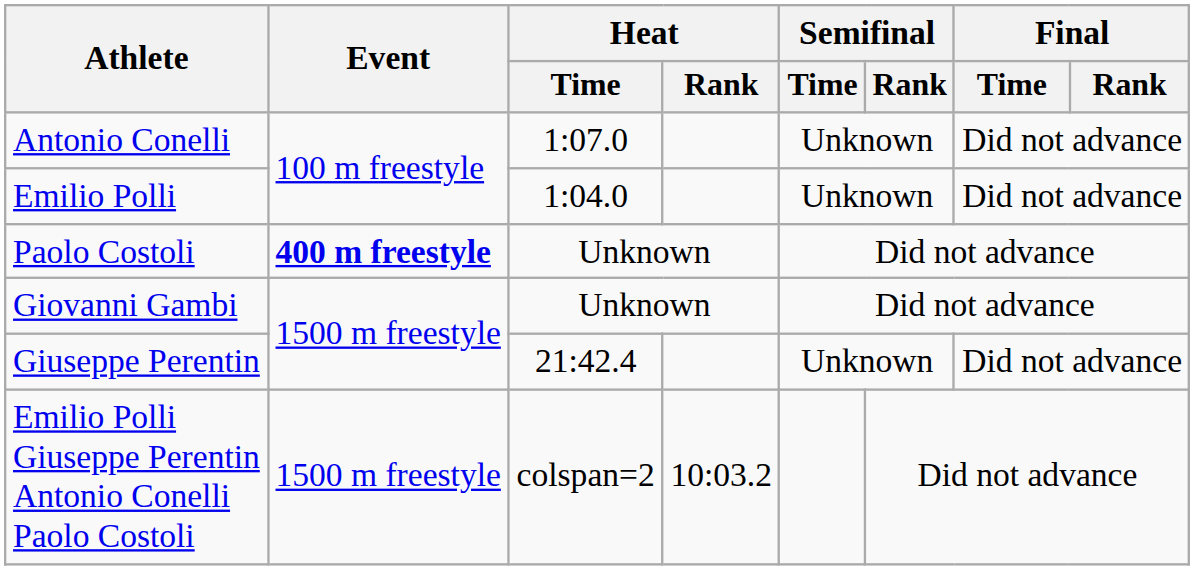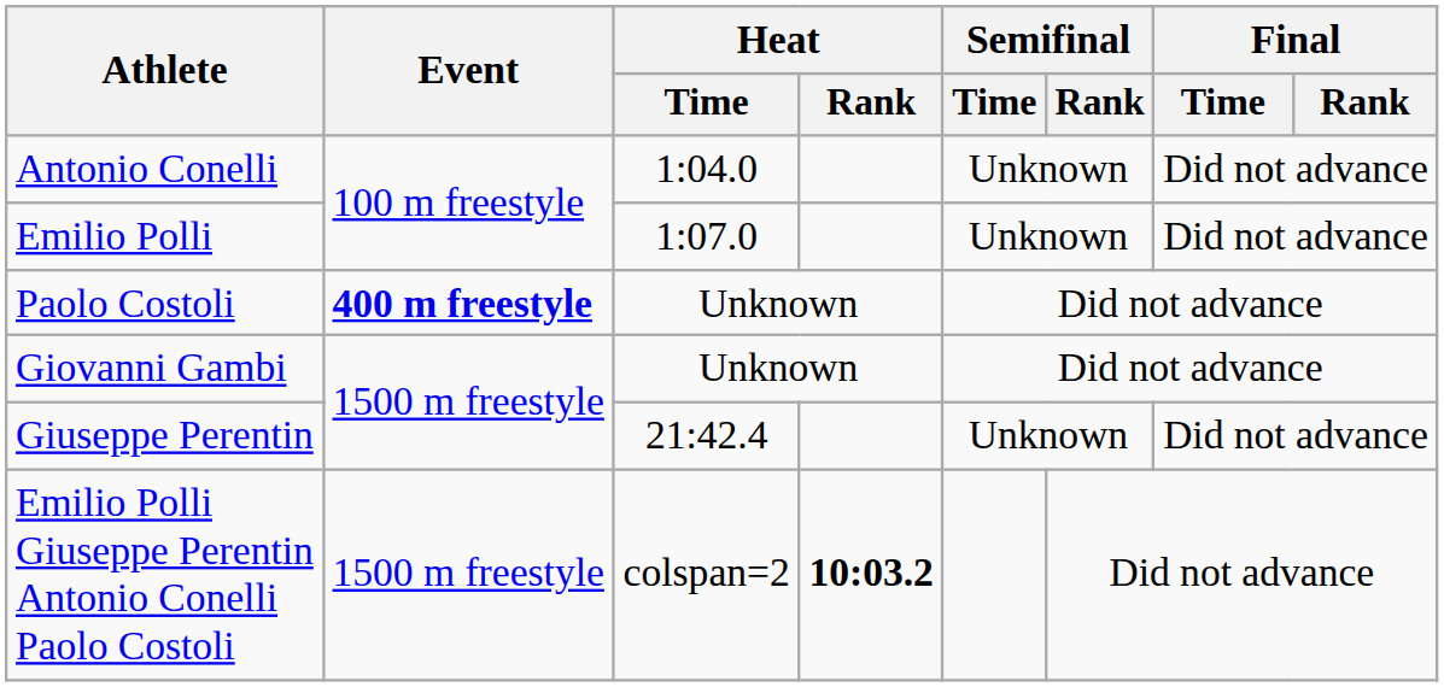Antonio Conelli | Heat / Time: 1:07.0 -> 1:04.0
Emilio Polli | Heat / Time: 1:04.0 -> 1:07.0
Emilio Polli Giuseppe Perentin Antonio Conelli Paolo Costoli | Heat / Rank: normal -> bold
